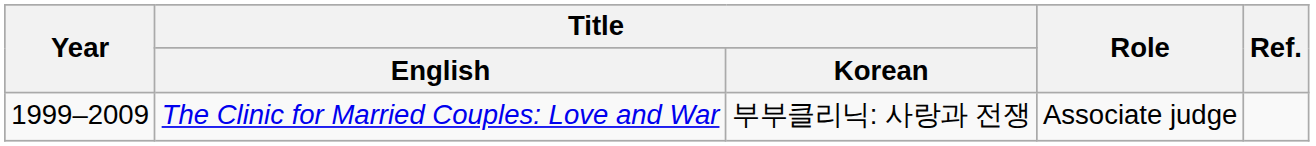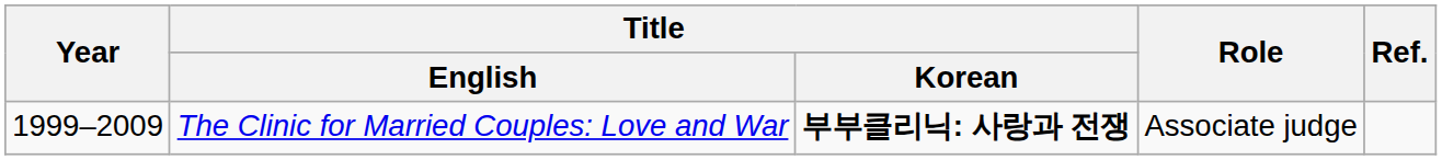The Clinic for Married Couples: Love and War | Title / Korean: normal -> bold
